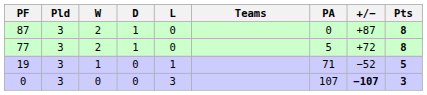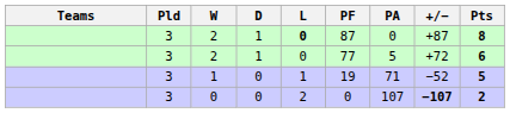columns swapped: Teams <-> PF
row 2 | L: normal -> bold
row 3 | Pts: 8 -> 6
row 5 | L: 3 -> 2
row 5 | Pts: 3 -> 2
